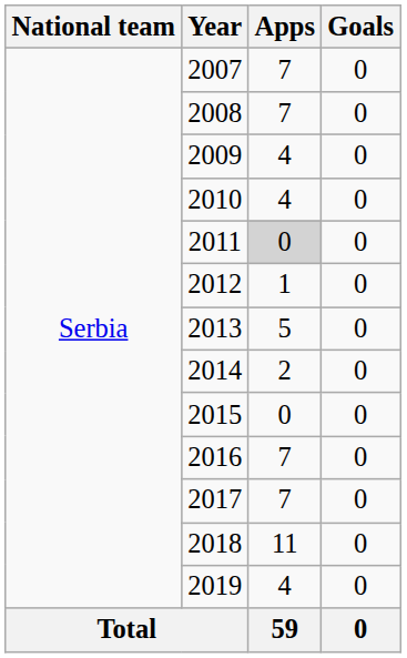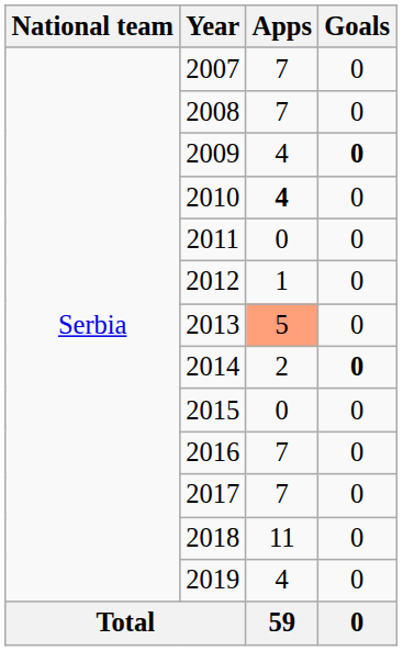2009 | Goals: normal -> bold
2010 | Apps: normal -> bold
2011 | Apps: lightgrey background -> no background
2013 | Apps: no background -> lightsalmon background
2014 | Goals: normal -> bold
